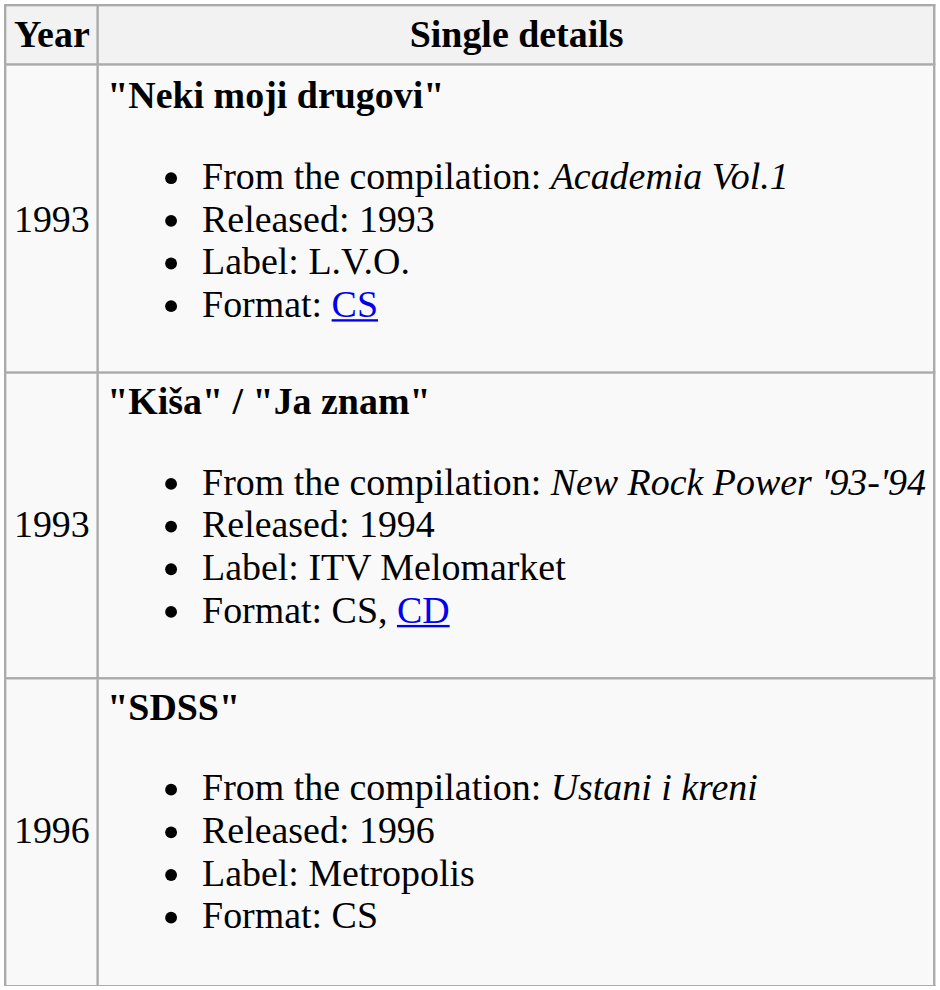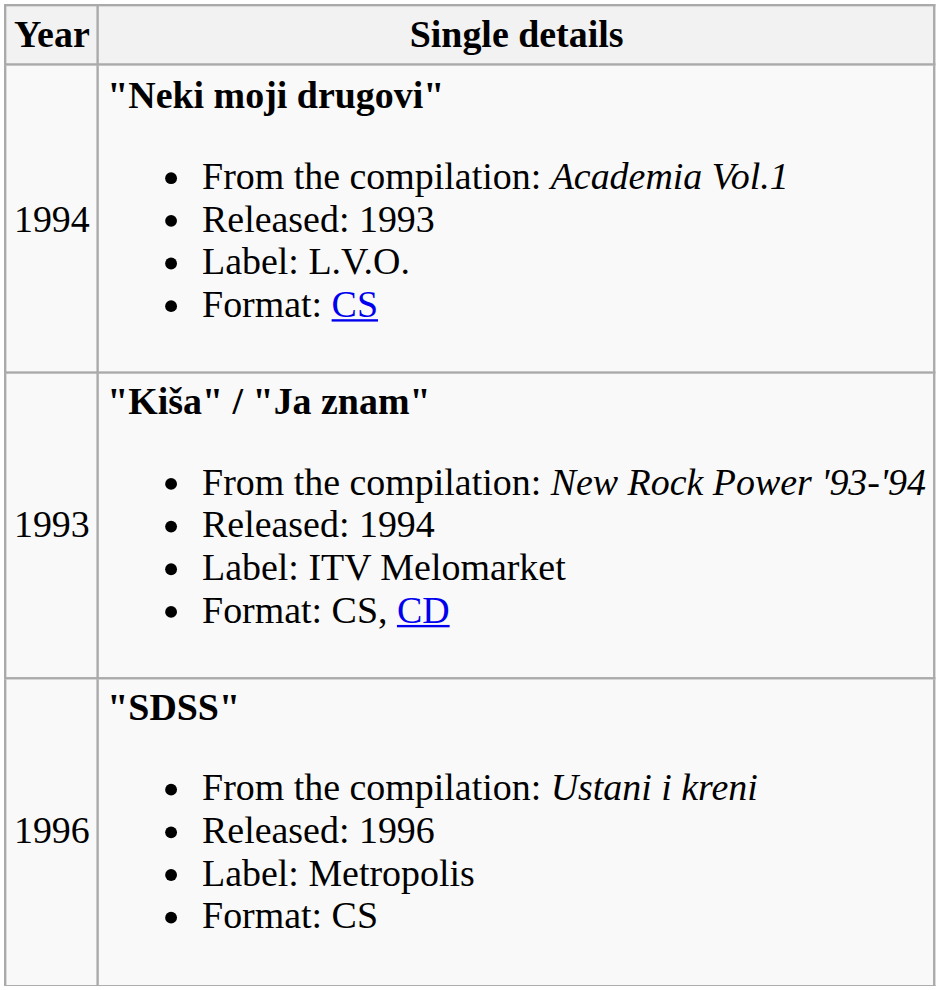row 2 | Year: 1993 -> 1994
